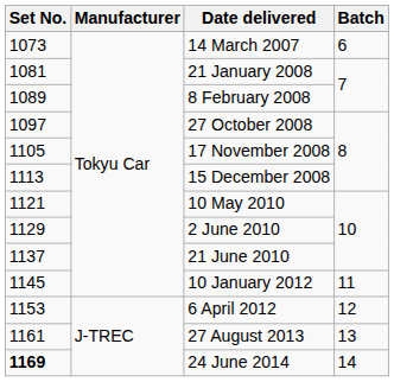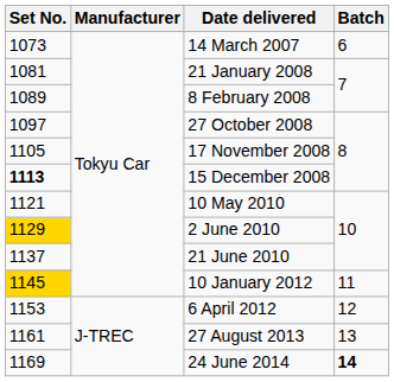15 December 2008 | Set No.: normal -> bold
2 June 2010 | Set No.: no background -> gold background
10 January 2012 | Set No.: no background -> gold background
24 June 2014 | Set No.: bold -> normal
24 June 2014 | Batch: normal -> bold
